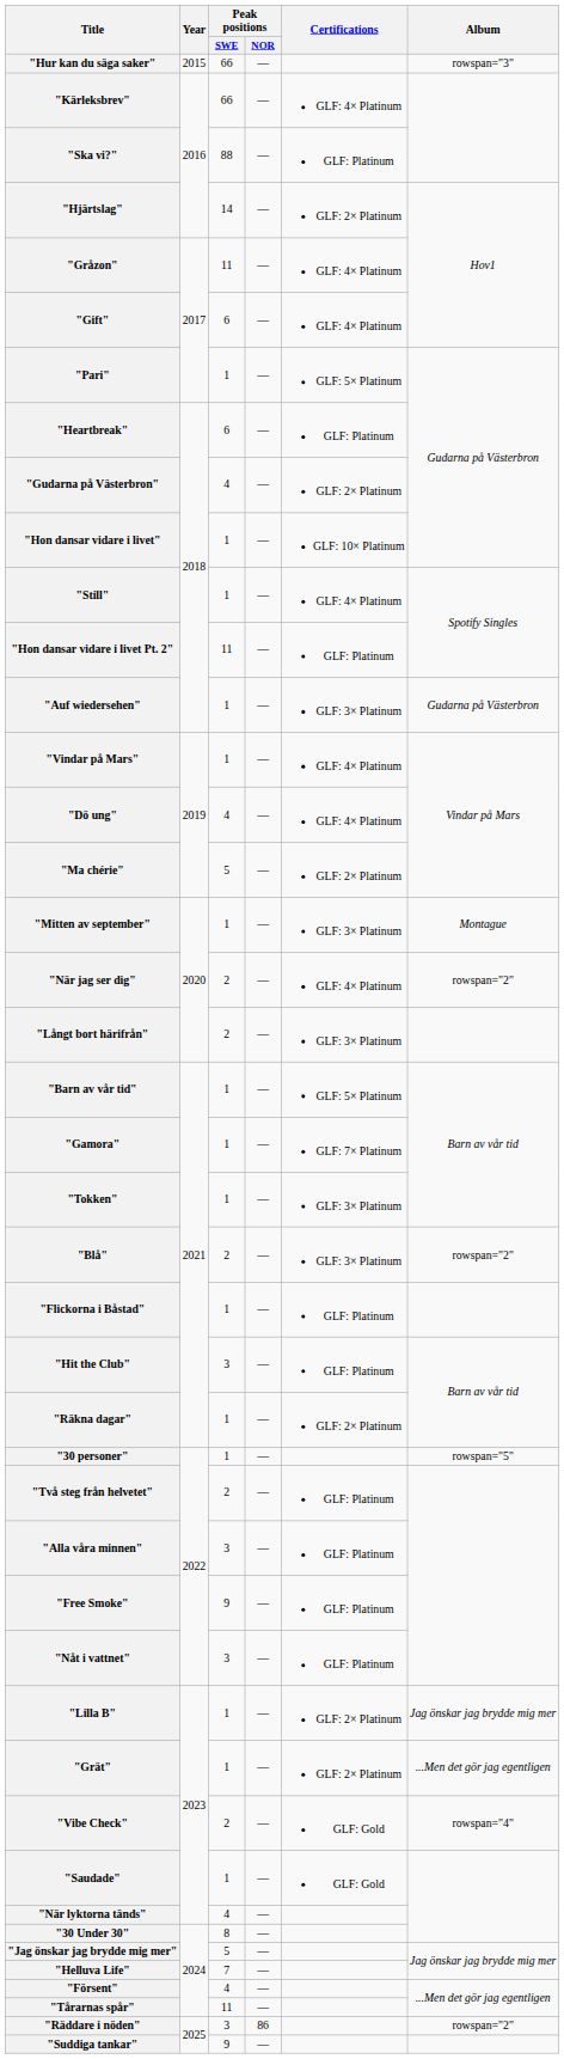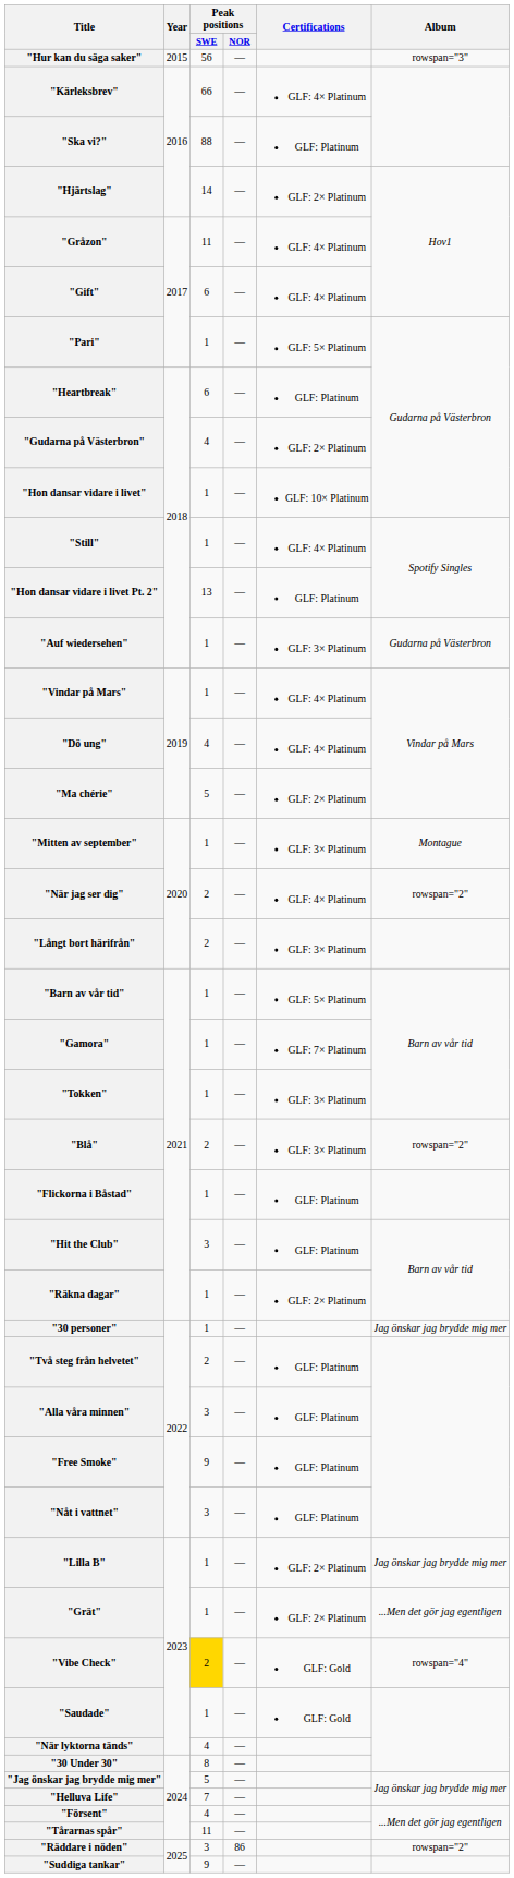"Hur kan du säga saker" | Peak positions / SWE: 66 -> 56
"Hon dansar vidare i livet Pt. 2" | Peak positions / SWE: 11 -> 13
"30 personer" | Album: rowspan="5" -> Jag önskar jag brydde mig mer
"Vibe Check" | Peak positions / SWE: no background -> gold background
